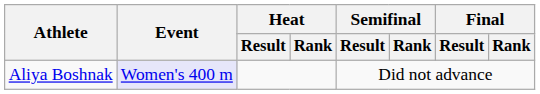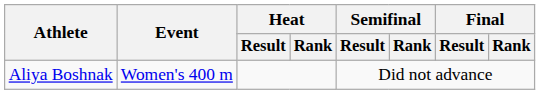Aliya Boshnak | Event: lavender background -> no background
